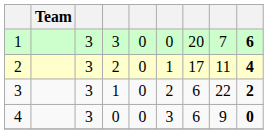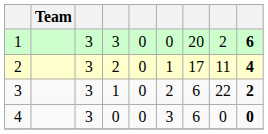row 2 | column 8: 7 -> 2
row 5 | column 8: 9 -> 0
